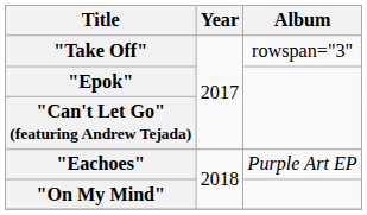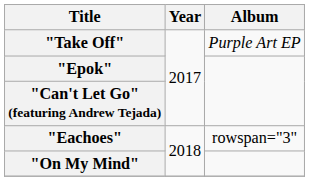"Take Off" | Album: rowspan="3" -> Purple Art EP
"Eachoes" | Album: Purple Art EP -> rowspan="3"
